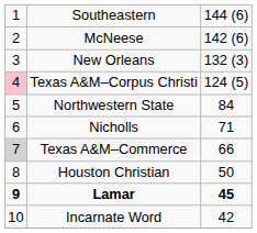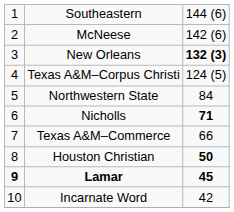New Orleans | column 3: normal -> bold
Texas A&M–Corpus Christi | column 1: pink background -> no background
Nicholls | column 3: normal -> bold
Texas A&M–Commerce | column 1: lightgrey background -> no background
Houston Christian | column 3: normal -> bold
